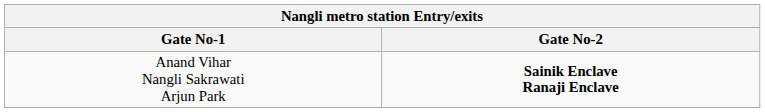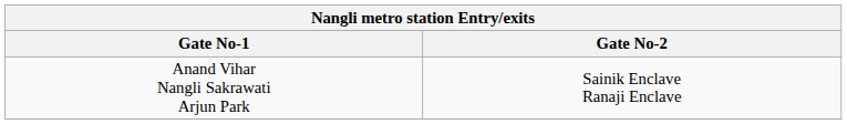Anand Vihar Nangli Sakrawati Arjun Park | Gate No-2: bold -> normal
